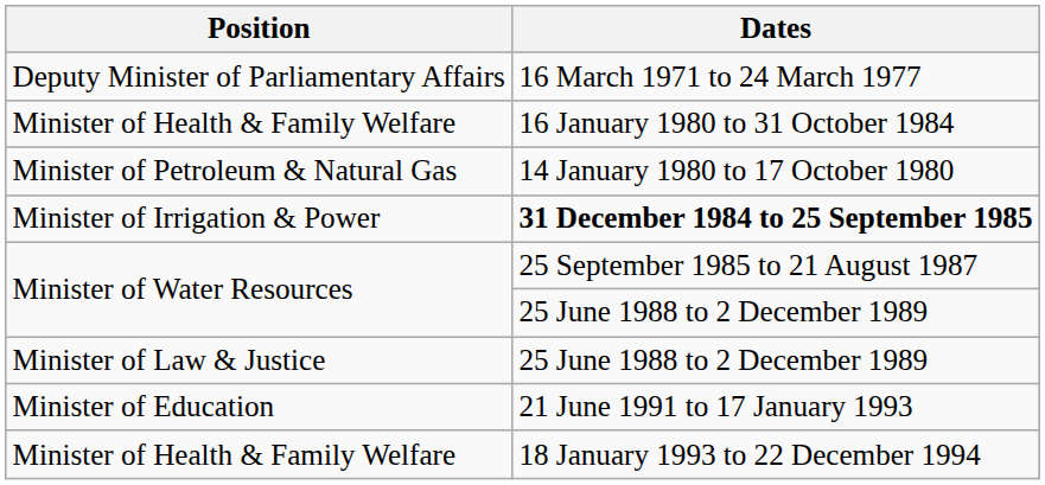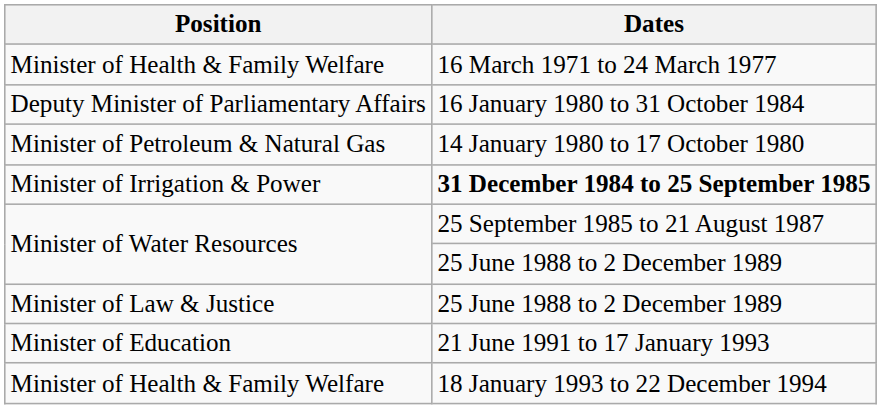row 2 | Position: Deputy Minister of Parliamentary Affairs -> Minister of Health & Family Welfare
row 3 | Position: Minister of Health & Family Welfare -> Deputy Minister of Parliamentary Affairs
